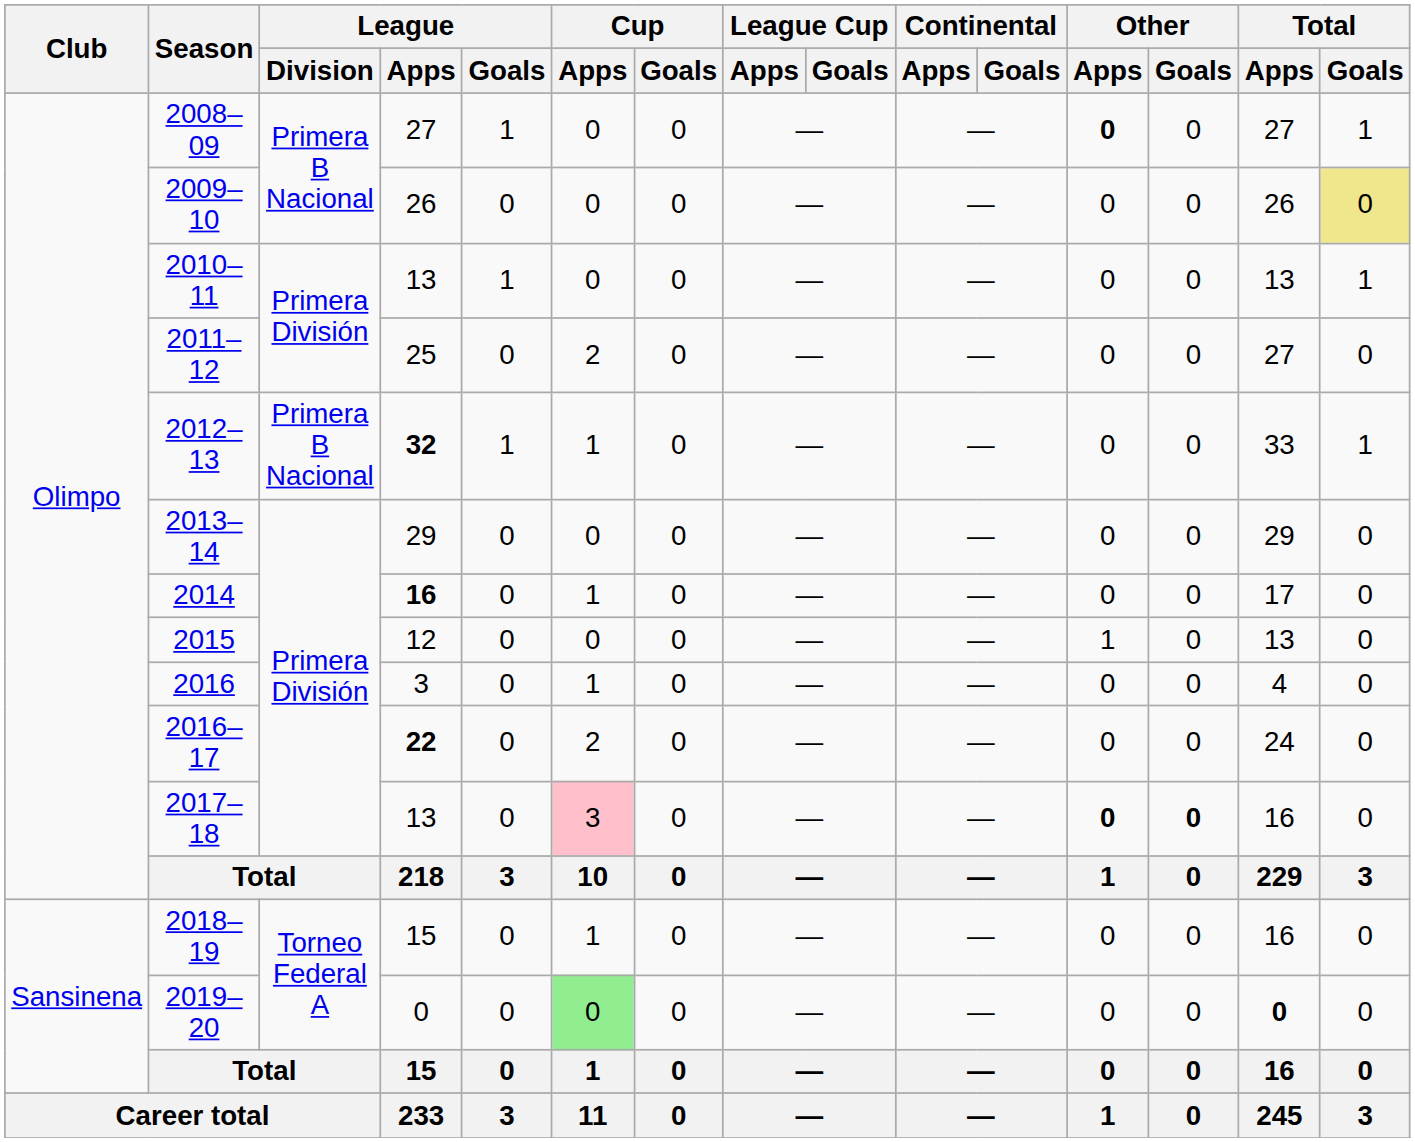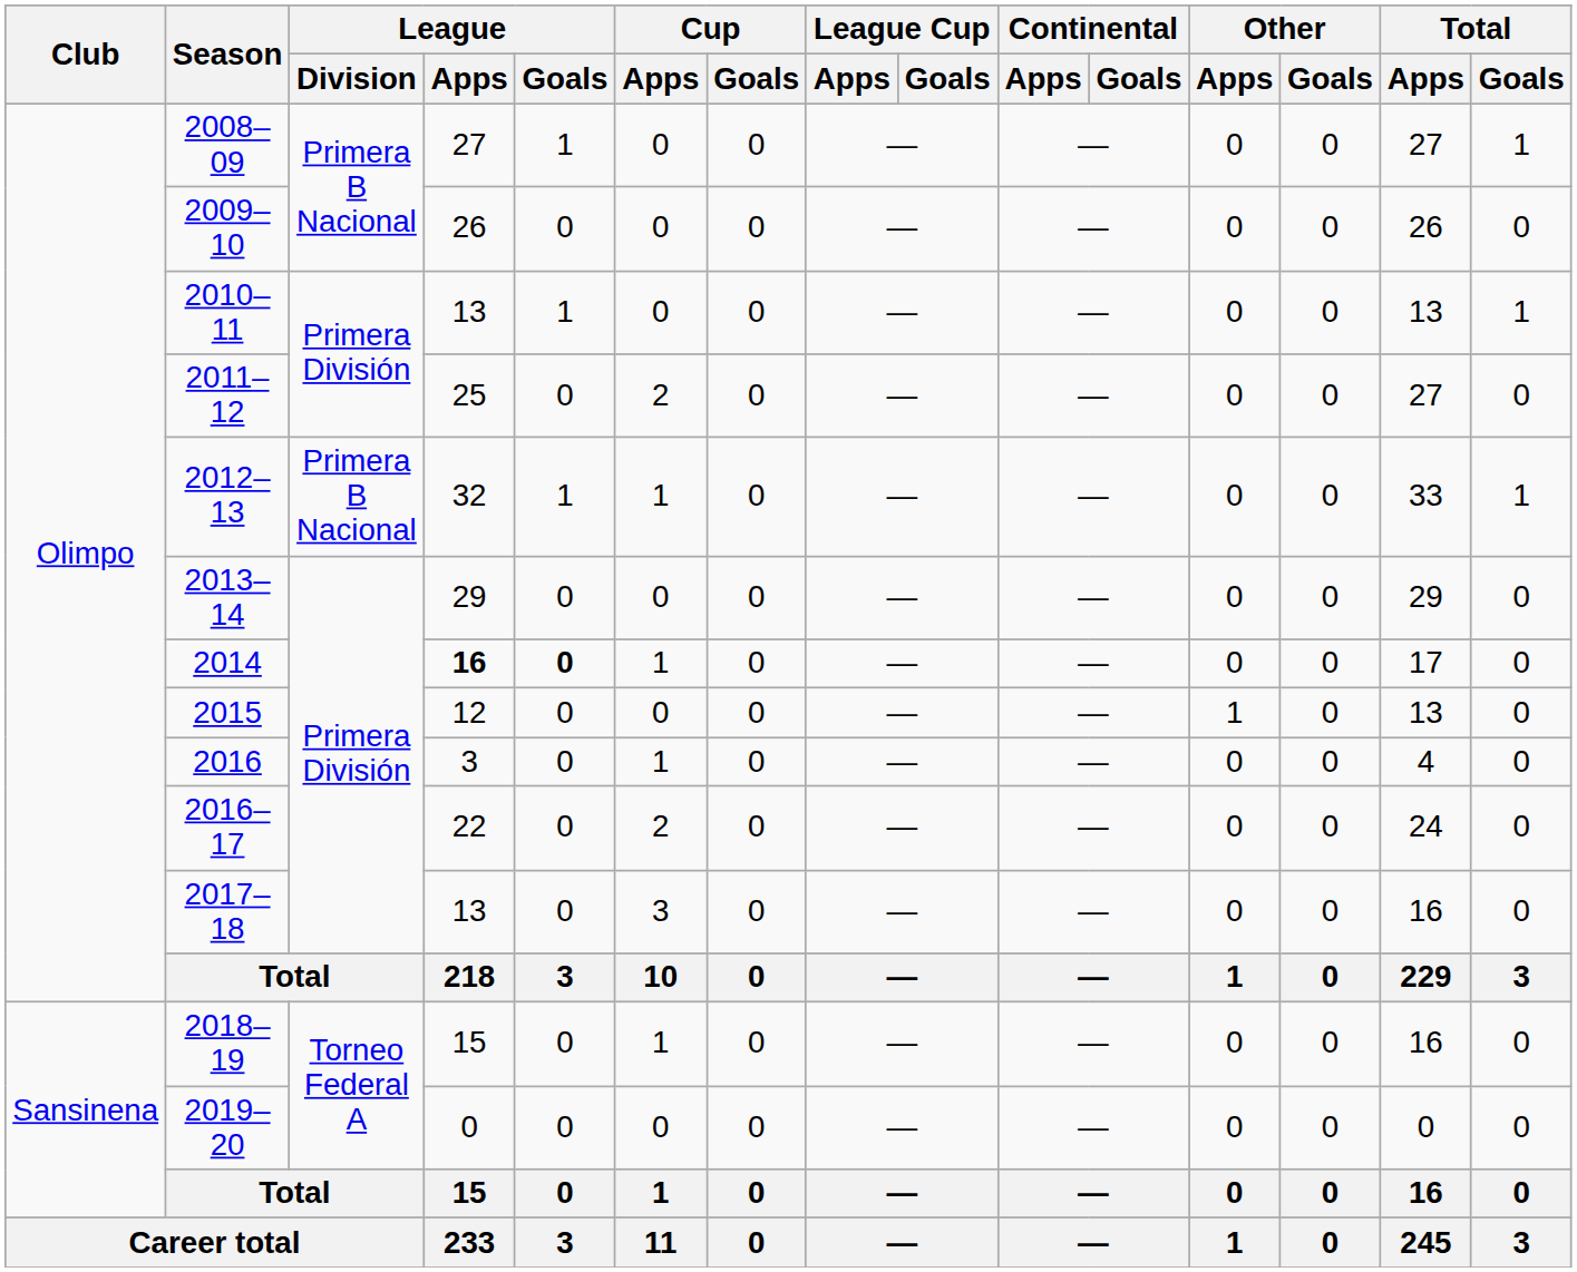2008–09 | Other / Apps: bold -> normal
2009–10 | Total / Goals: khaki background -> no background
2012–13 | League / Apps: bold -> normal
2014 | League / Goals: normal -> bold
2016–17 | League / Apps: bold -> normal
2017–18 | Cup / Apps: pink background -> no background
2017–18 | Other / Apps: bold -> normal
2017–18 | Other / Goals: bold -> normal
2019–20 | Cup / Apps: lightgreen background -> no background
2019–20 | Total / Apps: bold -> normal
